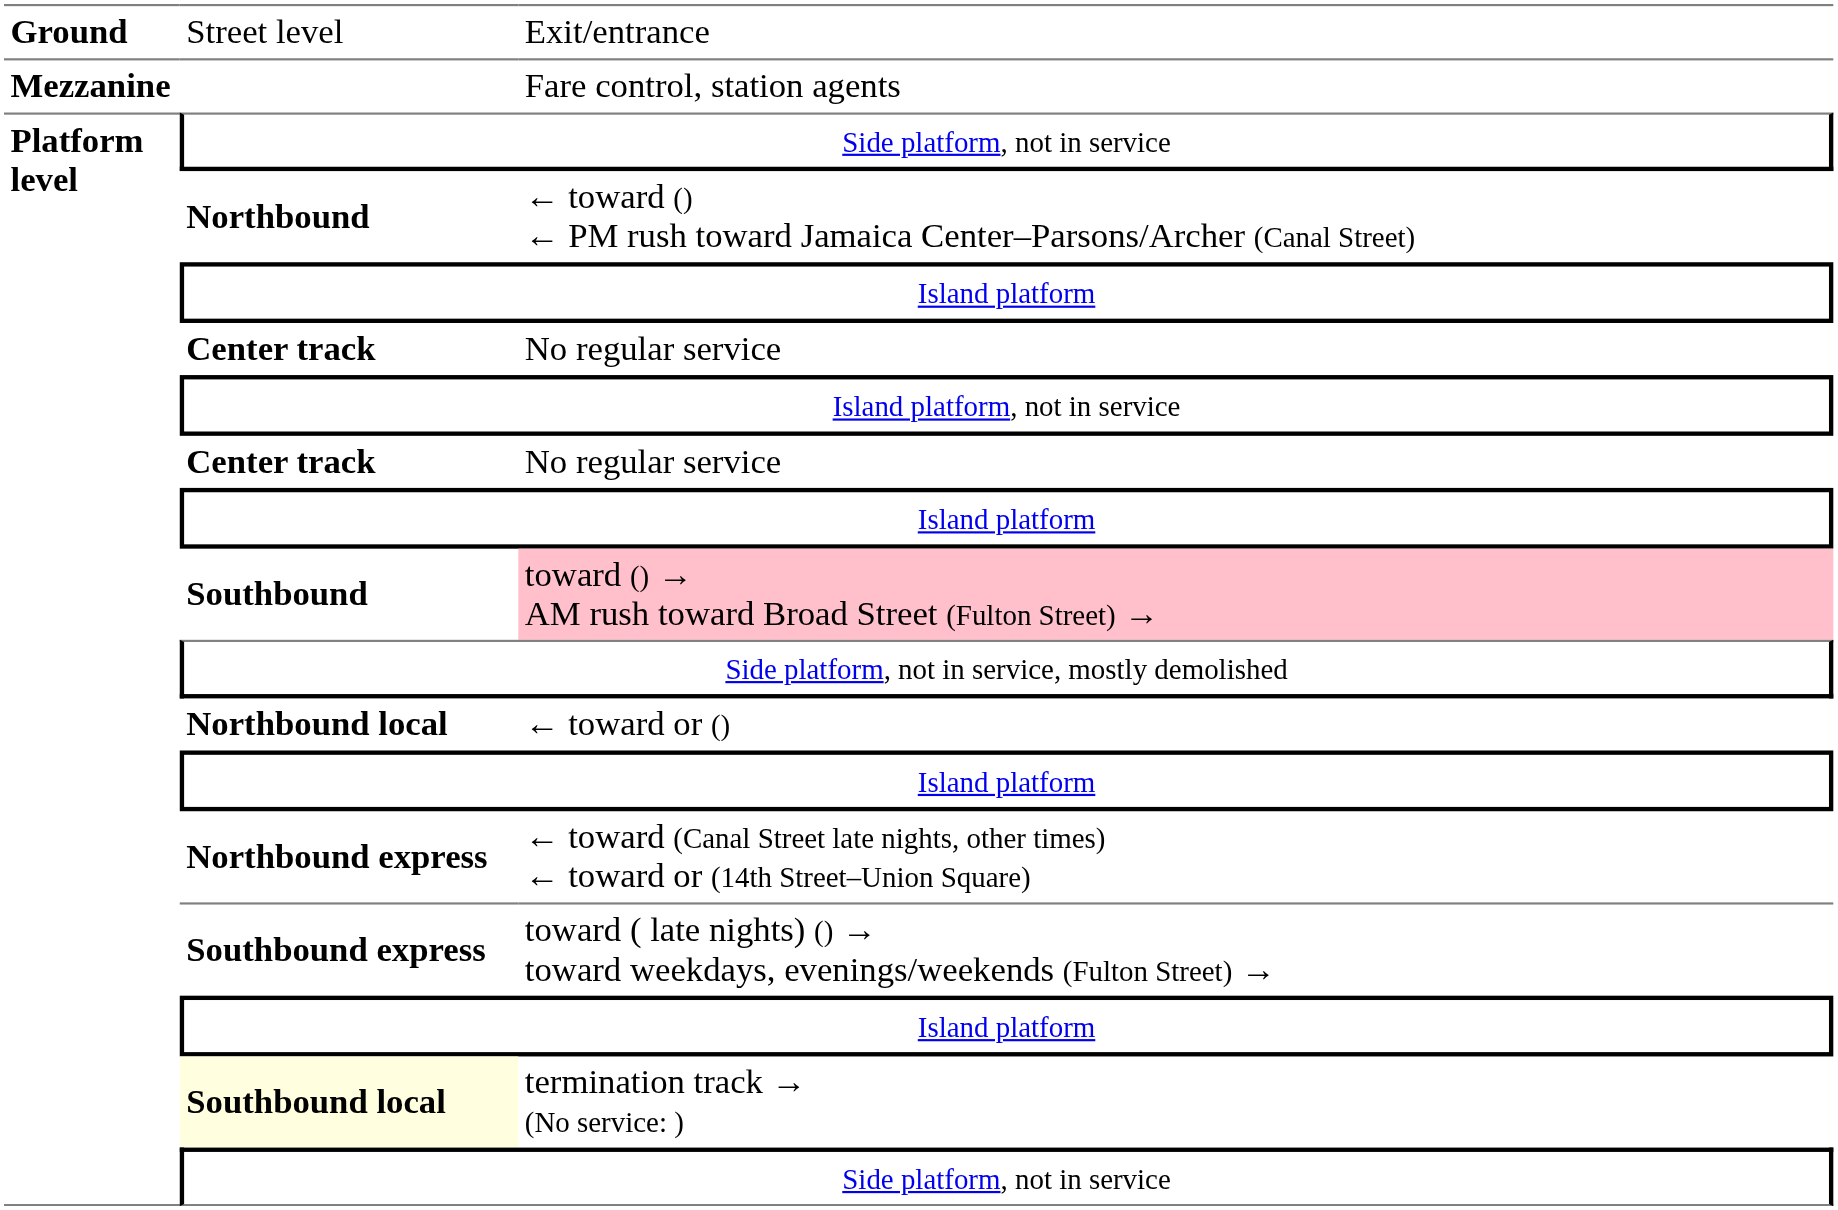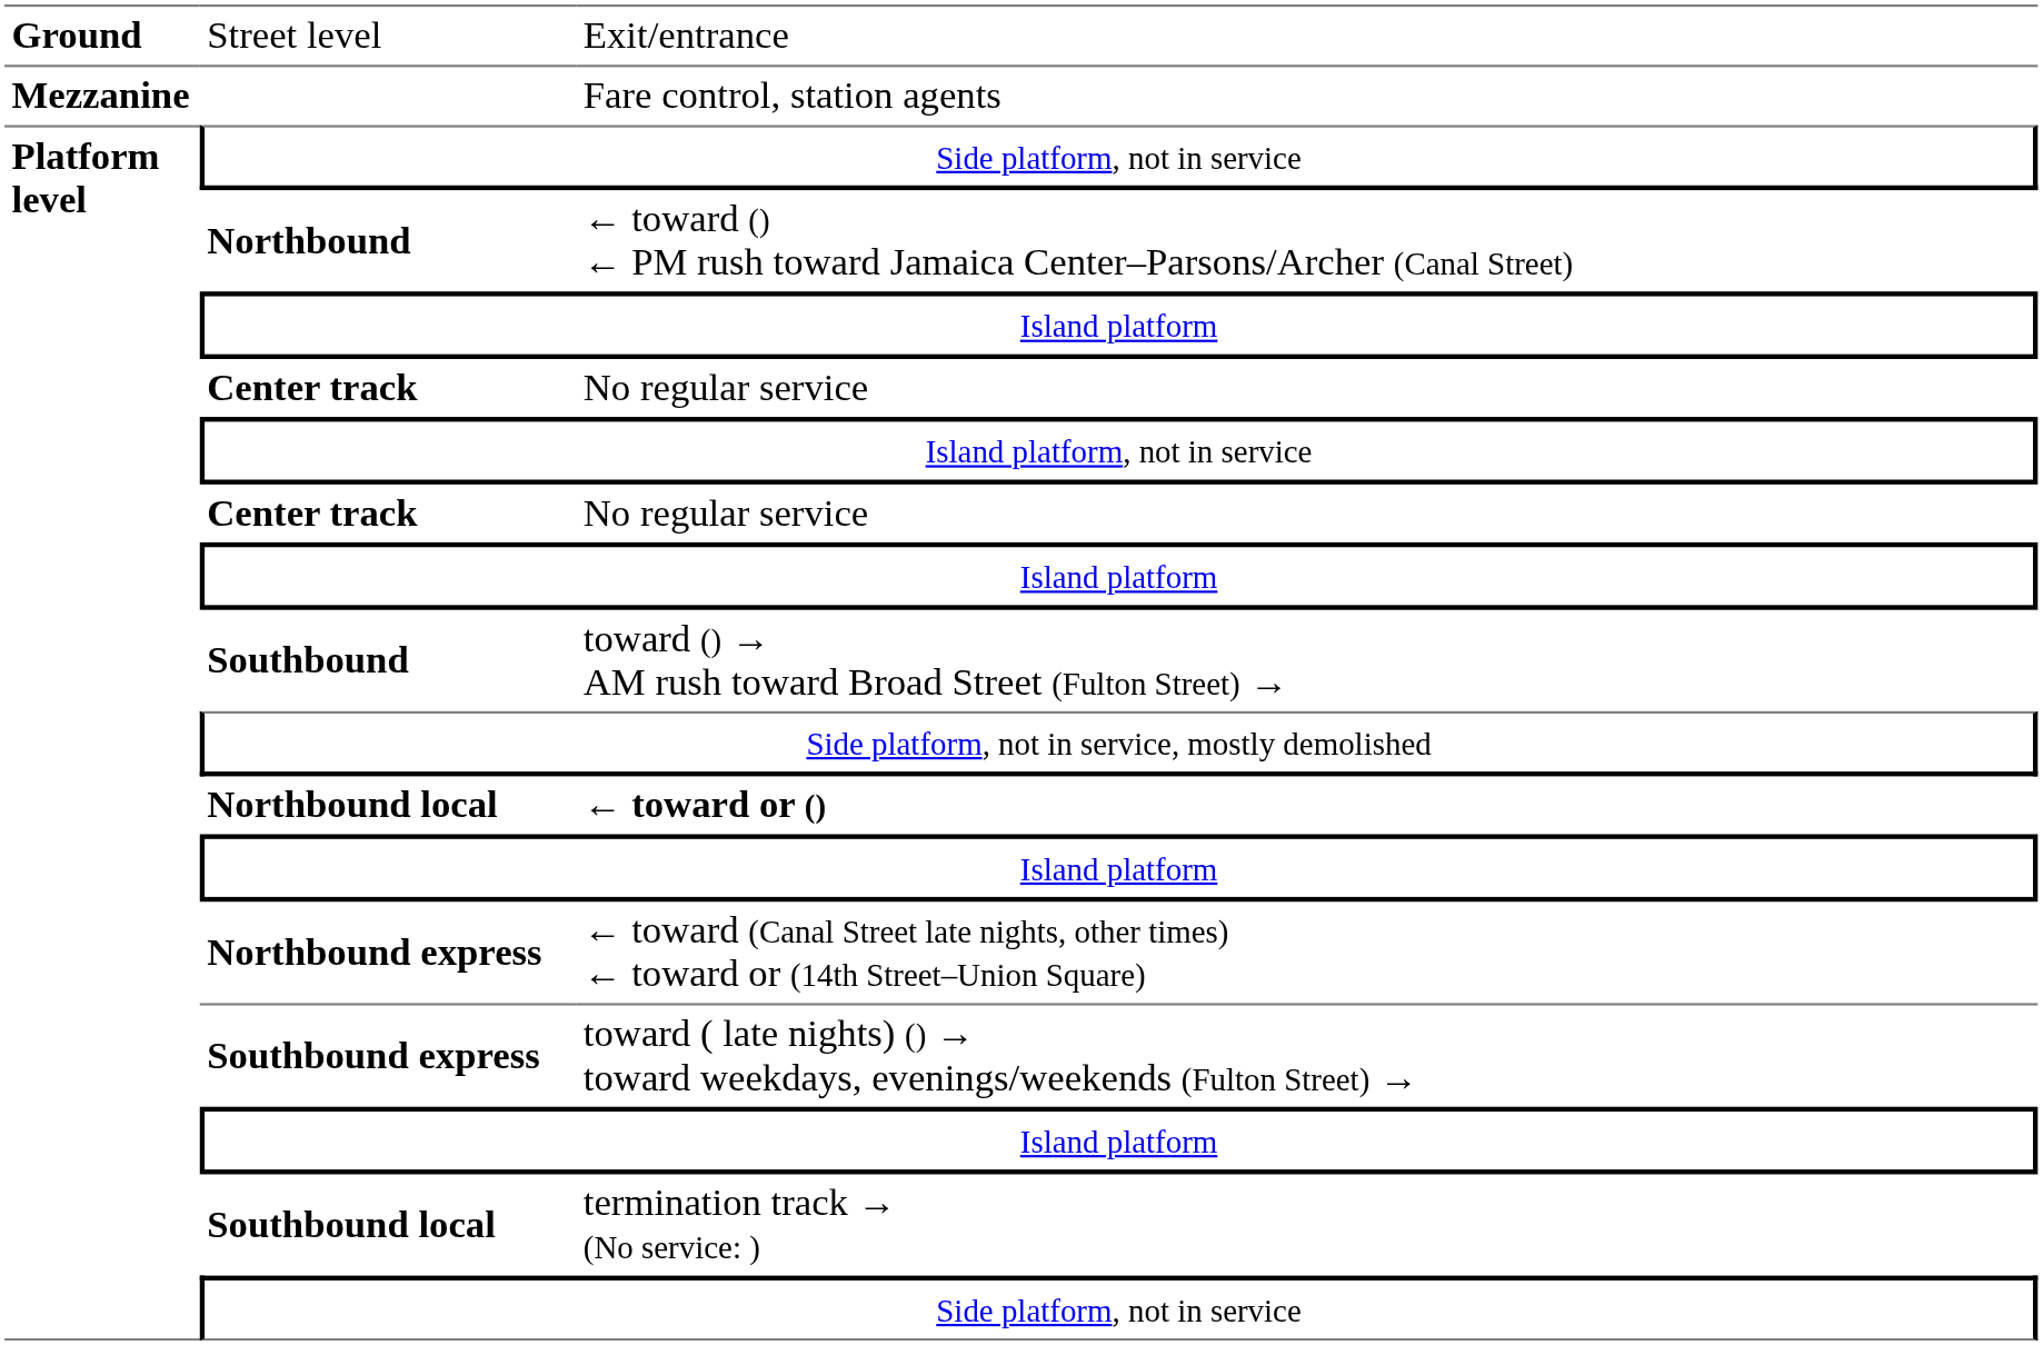Southbound | column 3: pink background -> no background
Northbound local | column 3: normal -> bold
Southbound local | column 2: lightyellow background -> no background
